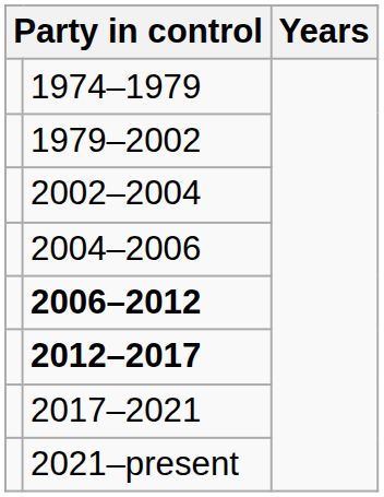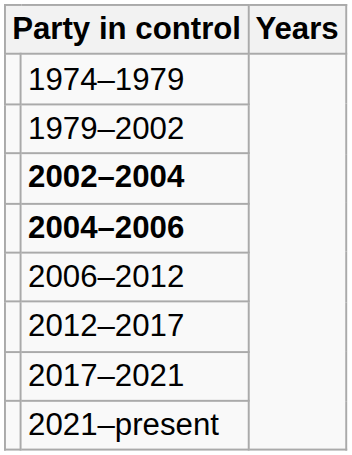2002–2004 | column 2: normal -> bold
2004–2006 | column 2: normal -> bold
2006–2012 | column 2: bold -> normal
2012–2017 | column 2: bold -> normal
